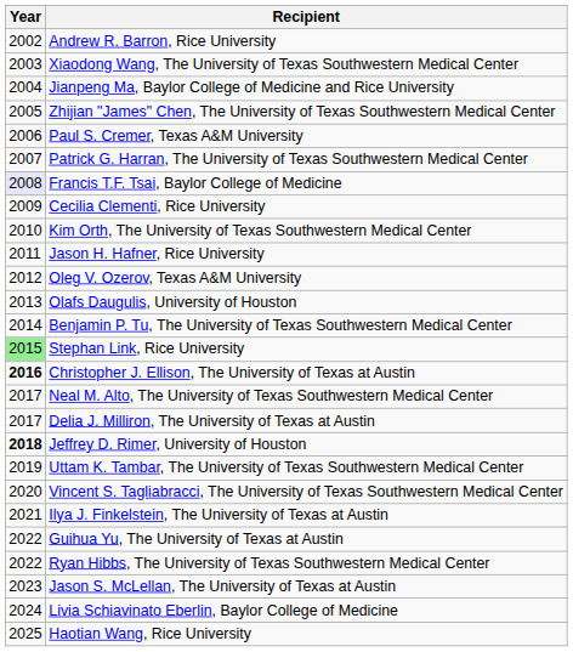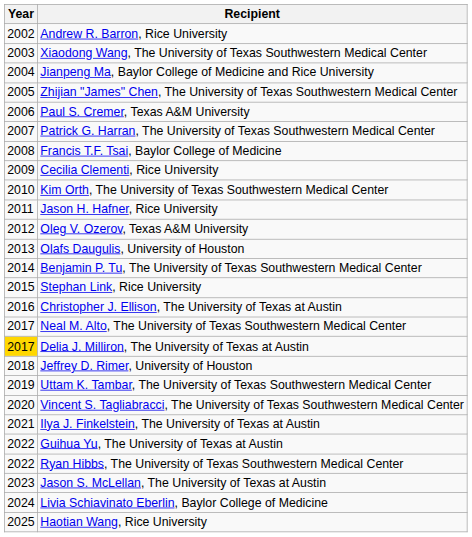Francis T.F. Tsai, Baylor College of Medicine | Year: lavender background -> no background
Stephan Link, Rice University | Year: lightgreen background -> no background
Christopher J. Ellison, The University of Texas at Austin | Year: bold -> normal
Delia J. Milliron, The University of Texas at Austin | Year: no background -> gold background
Jeffrey D. Rimer, University of Houston | Year: bold -> normal
